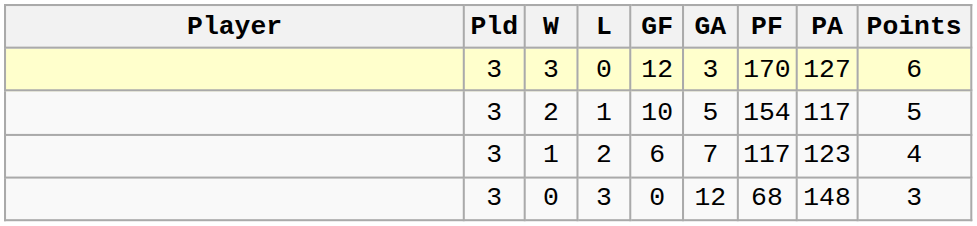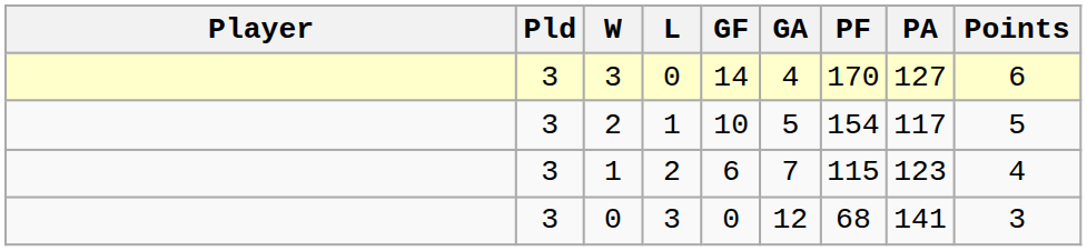row 2 | GF: 12 -> 14
row 2 | GA: 3 -> 4
row 4 | PF: 117 -> 115
row 5 | PA: 148 -> 141
